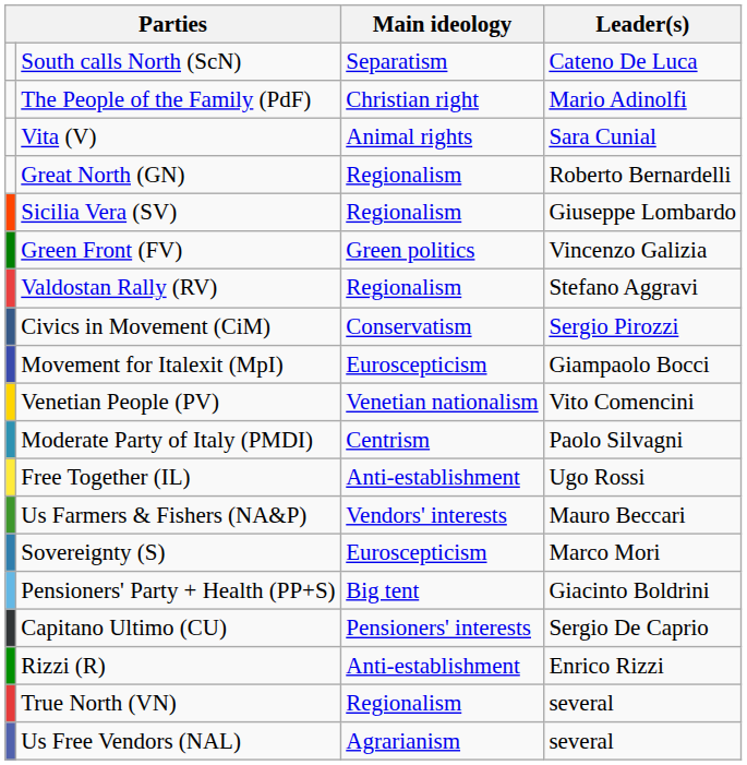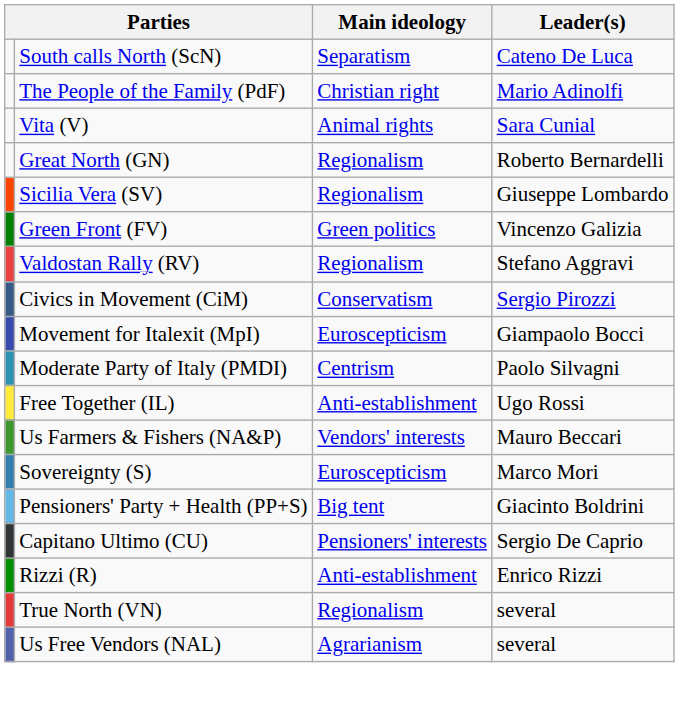- row: Venetian People (PV) | Venetian nationalism | Vito Comencini
